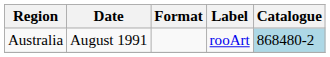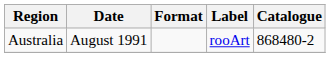Australia | Catalogue: lightblue background -> no background
